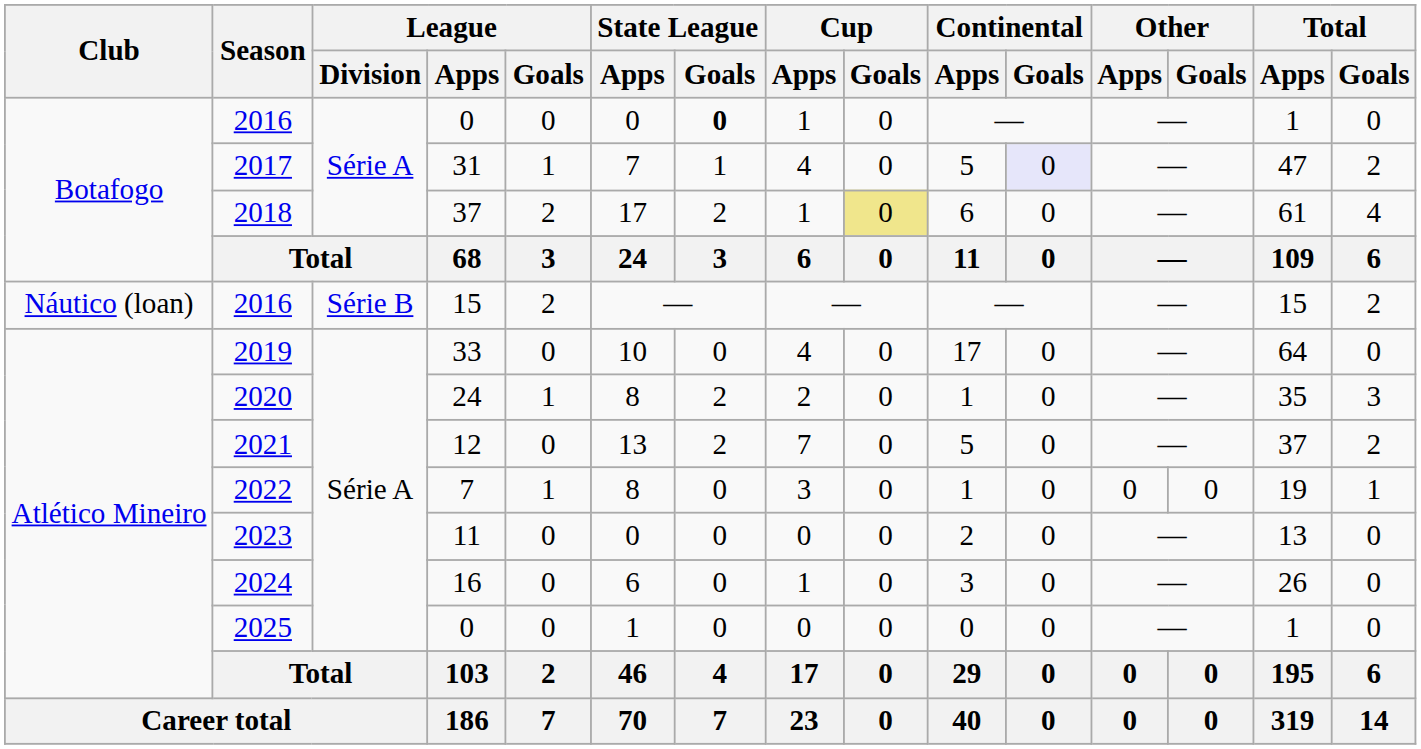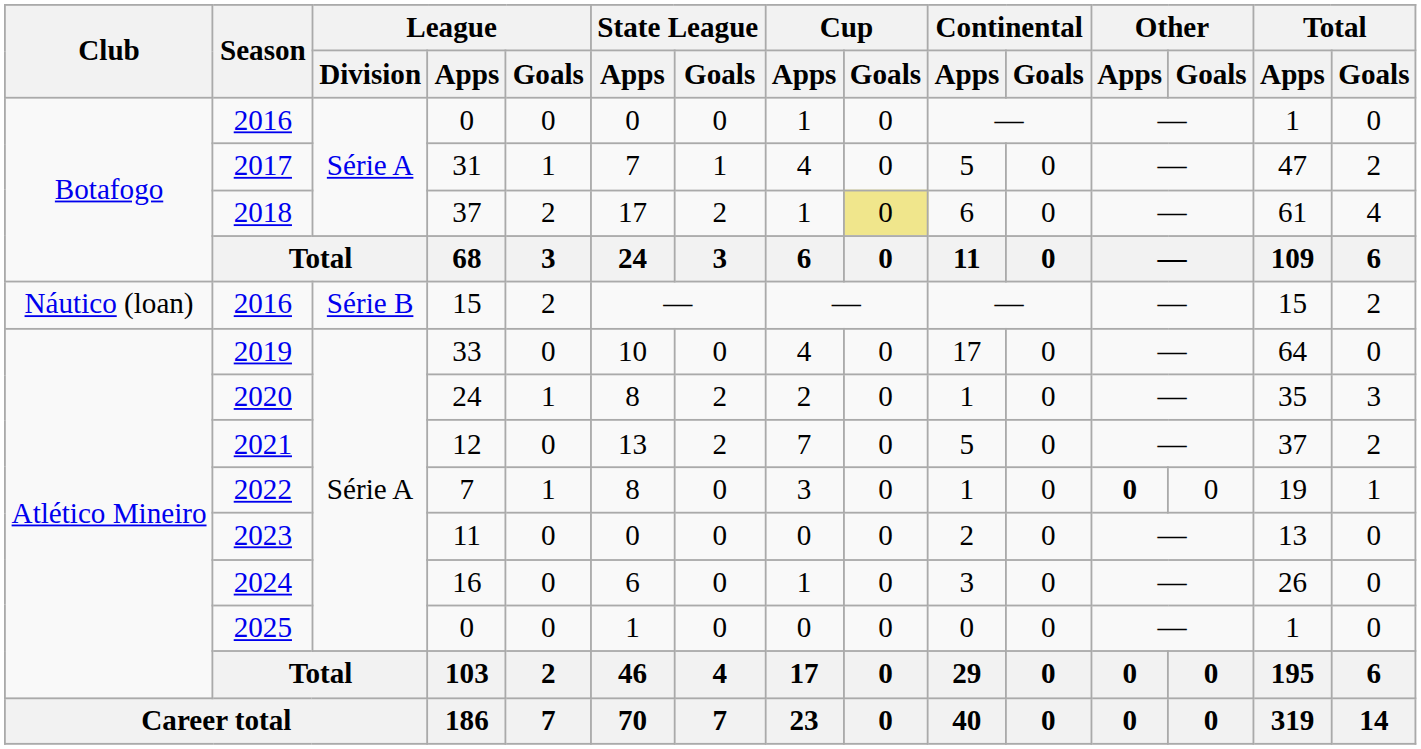2016 / 0 | State League / Goals: bold -> normal
2017 | Continental / Goals: lavender background -> no background
2022 | Other / Apps: normal -> bold
